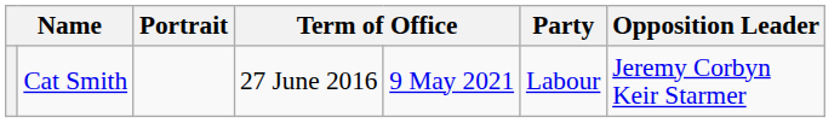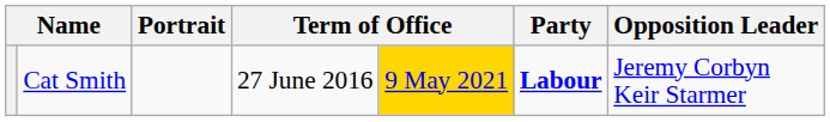Cat Smith | column 5: no background -> gold background
Cat Smith | Party: normal -> bold
